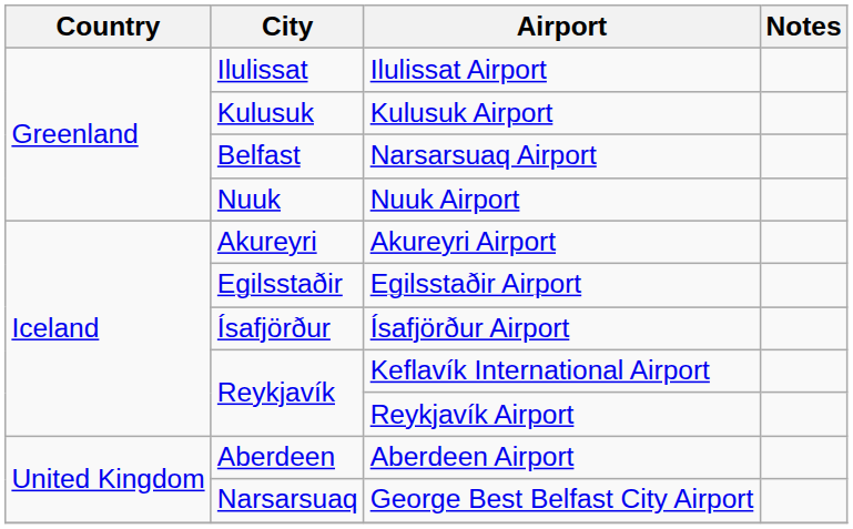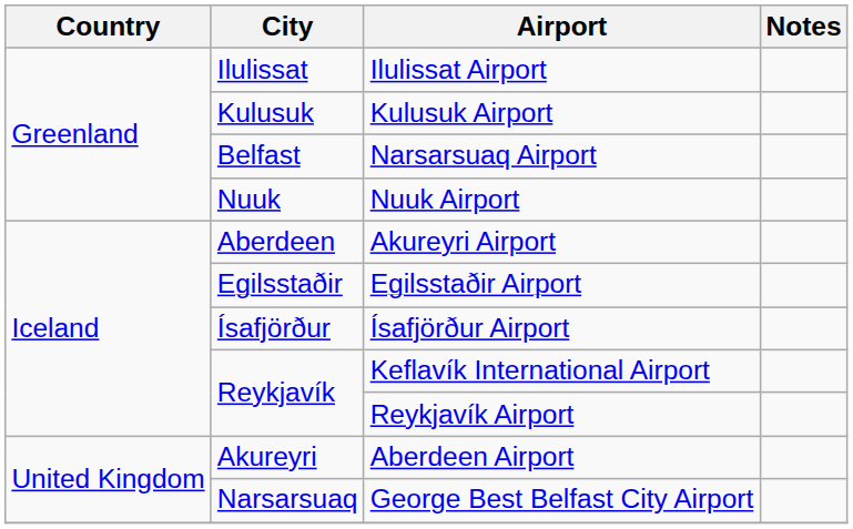Akureyri Airport | City: Akureyri -> Aberdeen
Aberdeen Airport | City: Aberdeen -> Akureyri
